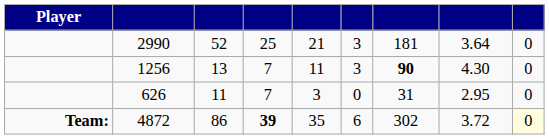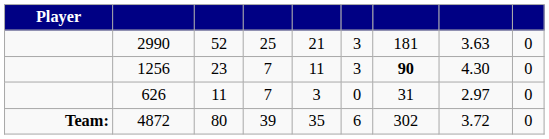2990 | column 8: 3.64 -> 3.63
1256 | column 3: 13 -> 23
626 | column 8: 2.95 -> 2.97
4872 | column 3: 86 -> 80
4872 | column 4: bold -> normal
4872 | column 9: lightyellow background -> no background
